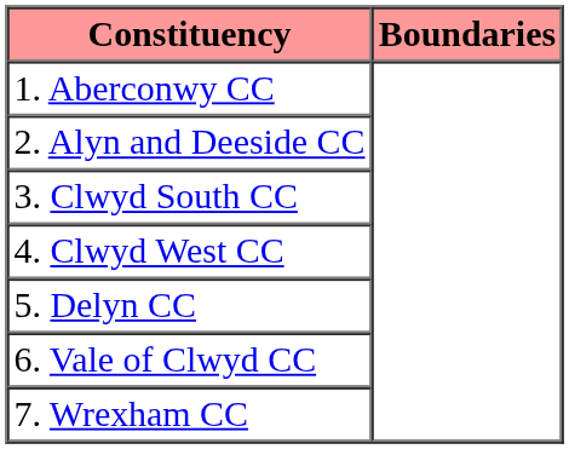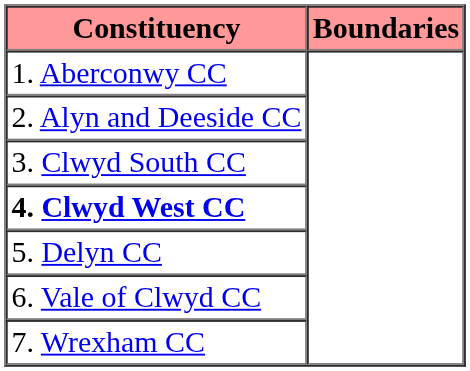4. Clwyd West CC | Constituency: normal -> bold
